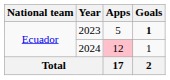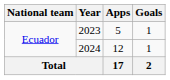2023 | Goals: bold -> normal
2024 | Apps: pink background -> no background
